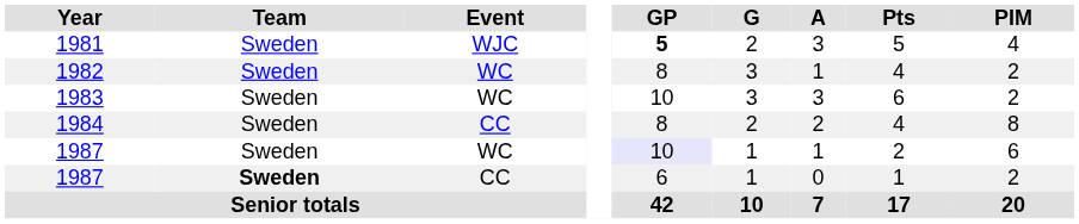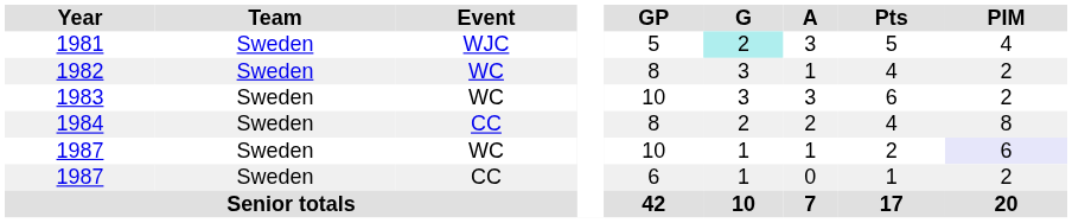1981 | GP: bold -> normal
1981 | G: no background -> paleturquoise background
1987 / WC | GP: lavender background -> no background
1987 / WC | PIM: no background -> lavender background
1987 / CC | Team: bold -> normal
